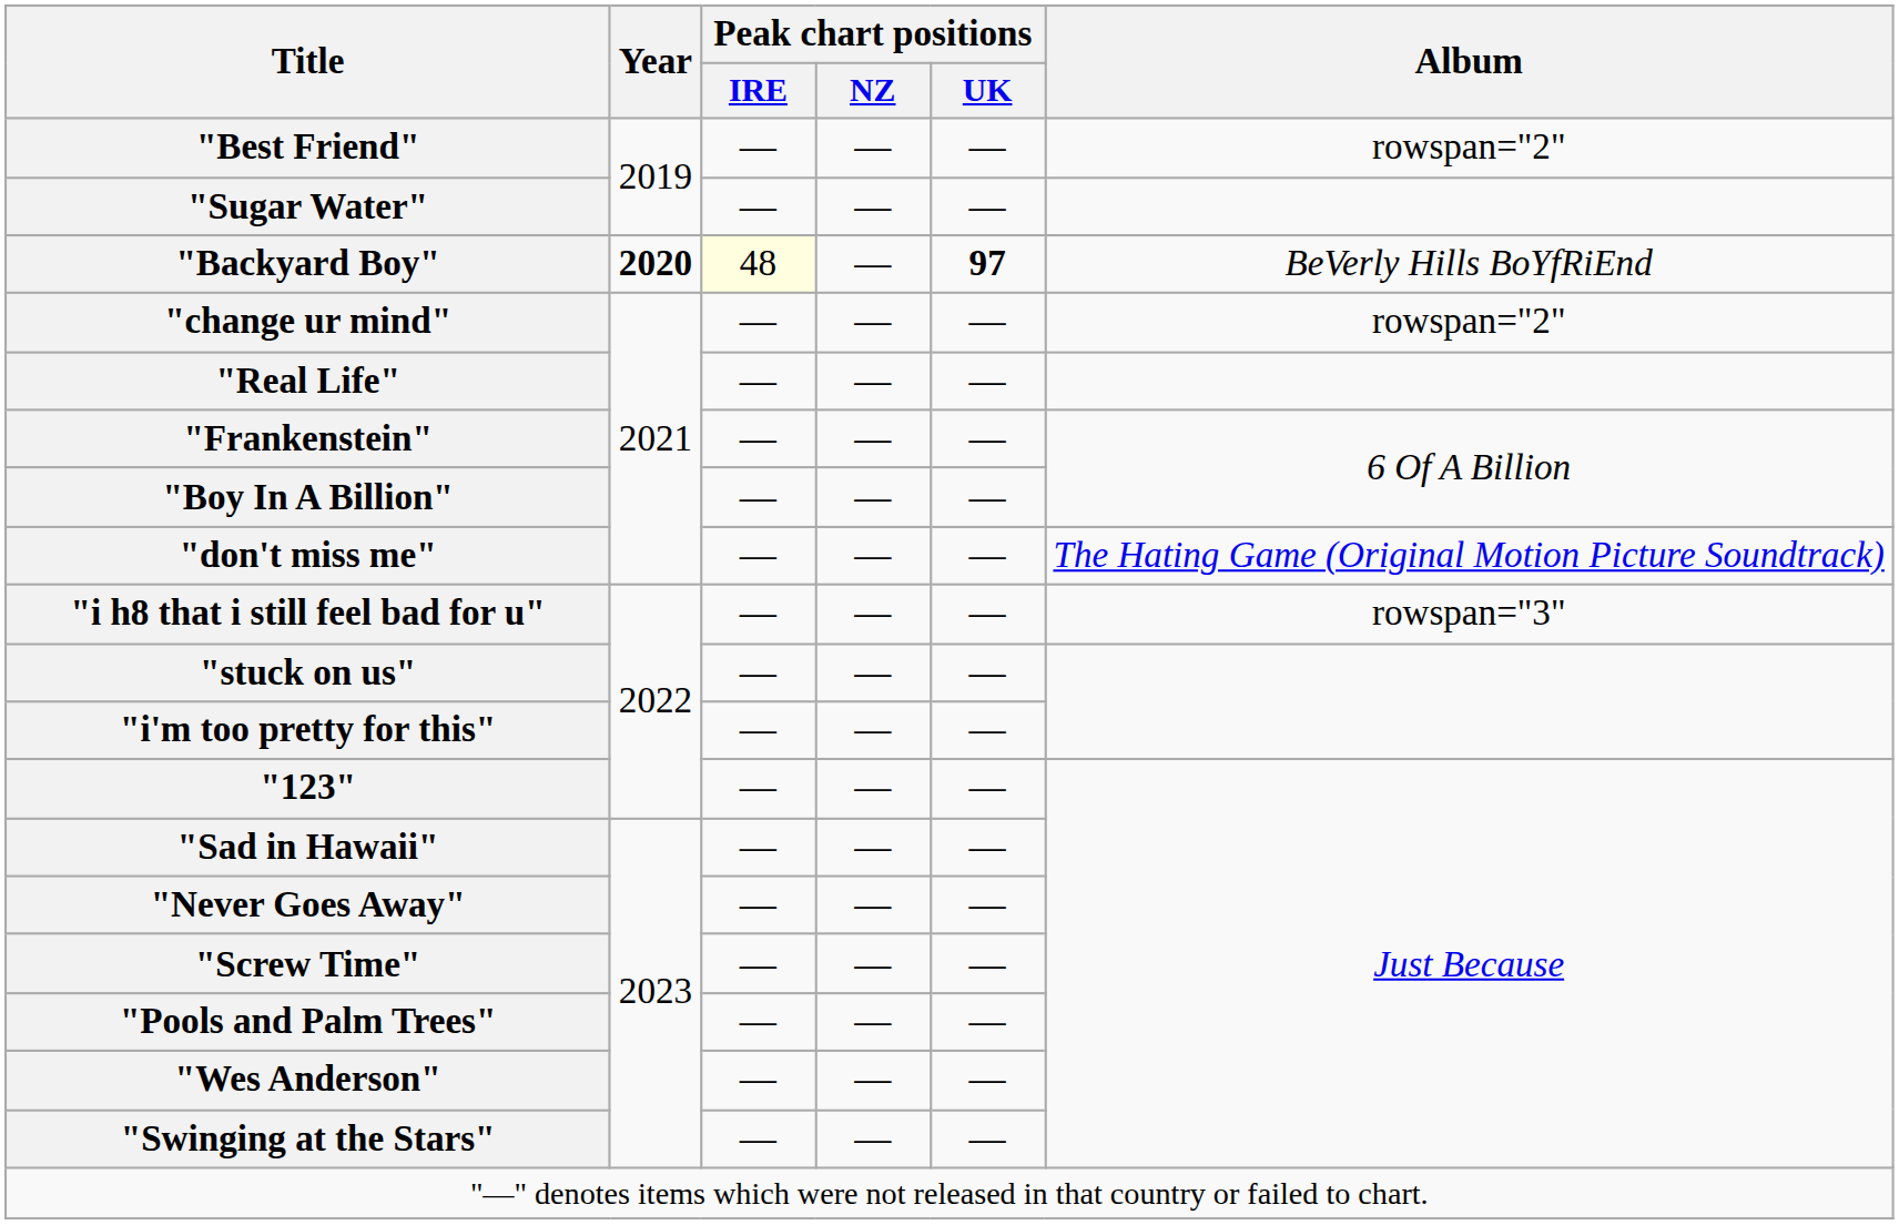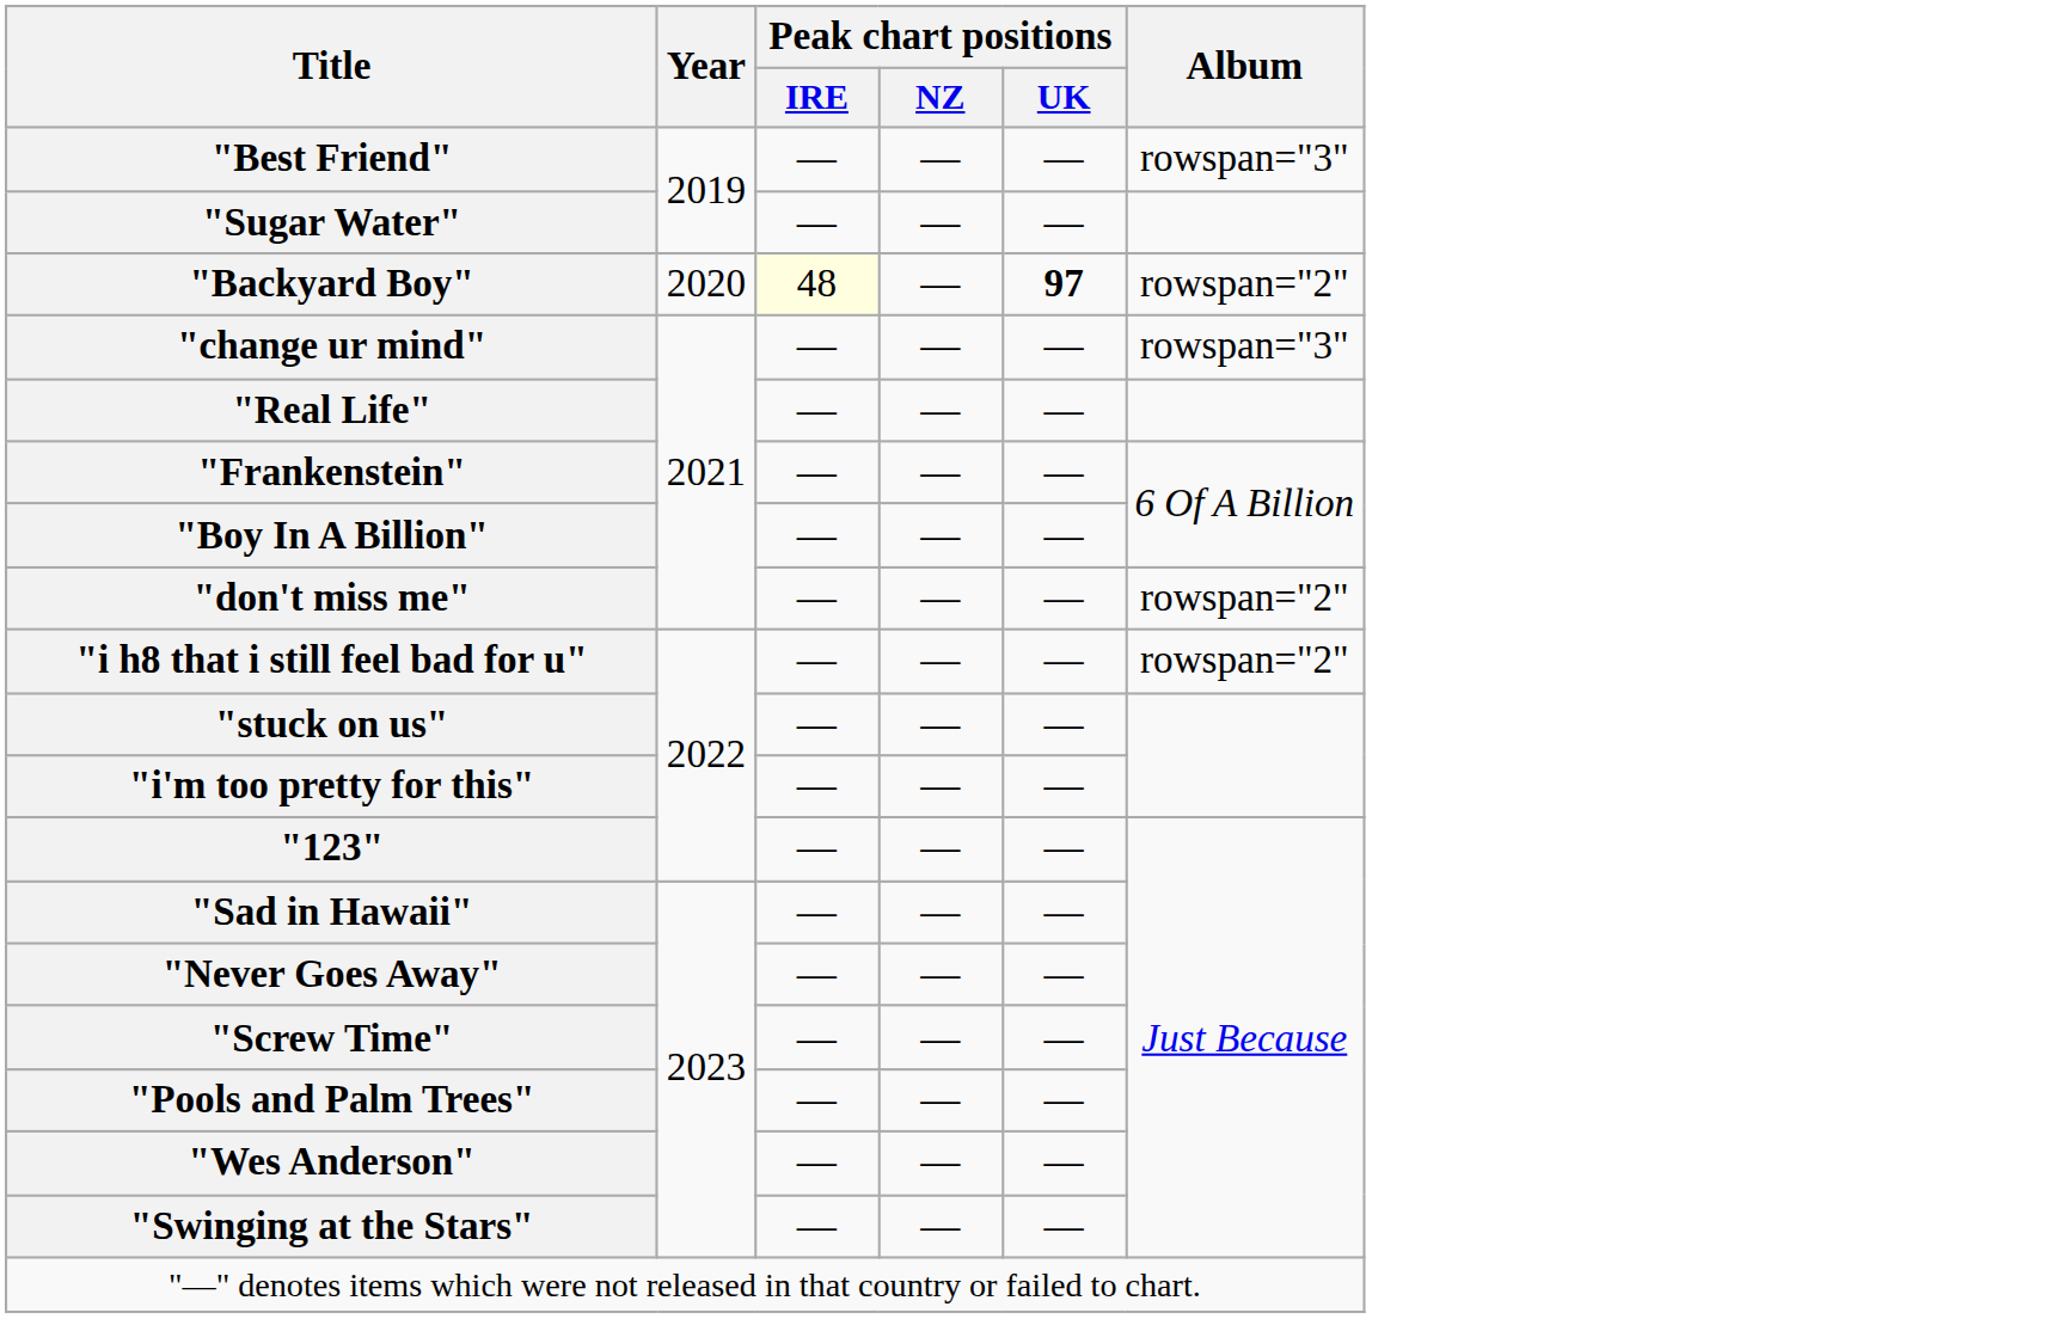"Best Friend" | Album: rowspan="2" -> rowspan="3"
"Backyard Boy" | Year: bold -> normal
"Backyard Boy" | Album: BeVerly Hills BoYfRiEnd -> rowspan="2"
"change ur mind" | Album: rowspan="2" -> rowspan="3"
"don't miss me" | Album: The Hating Game (Original Motion Picture Soundtrack) -> rowspan="2"
"i h8 that i still feel bad for u" | Album: rowspan="3" -> rowspan="2"
